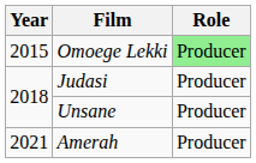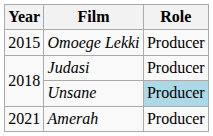Omoege Lekki | Role: lightgreen background -> no background
Unsane | Role: no background -> lightblue background
